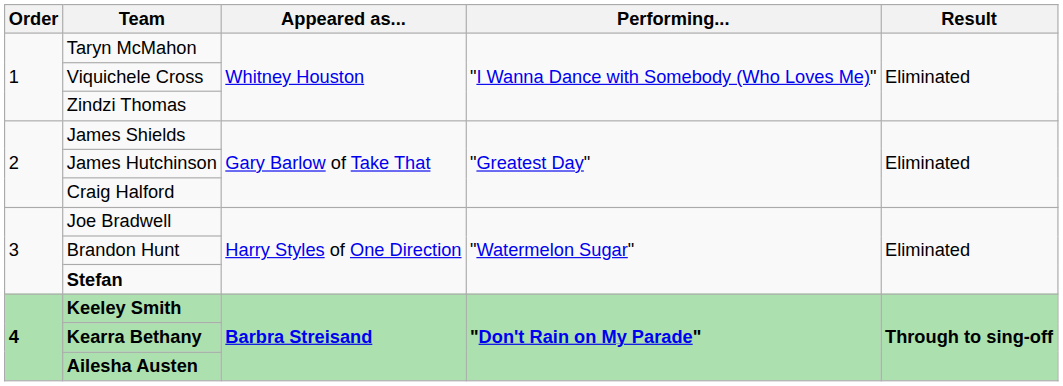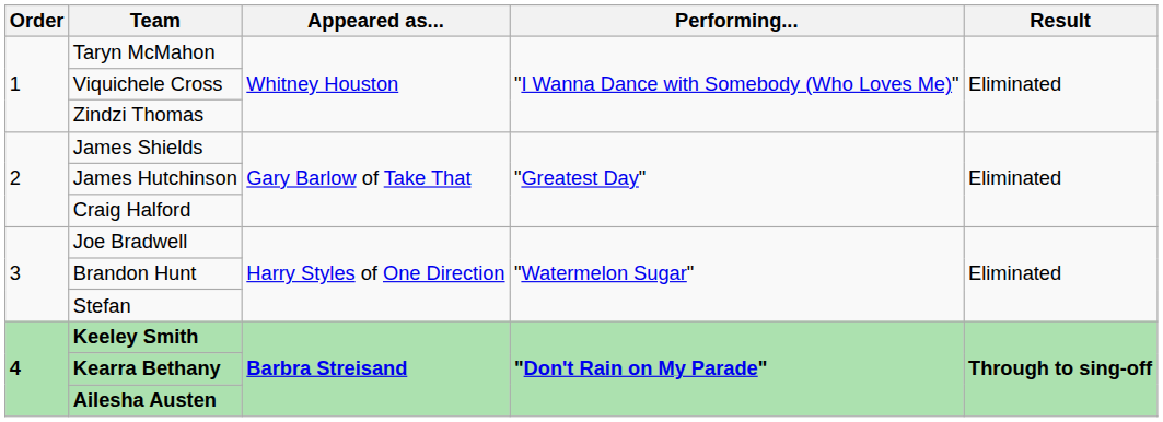Stefan | Team: bold -> normal
